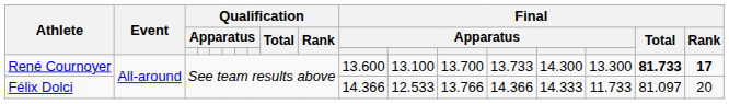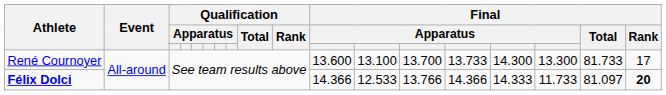row 4 | Final / Total: bold -> normal
row 4 | Final / Rank: bold -> normal
row 5 | Athlete: normal -> bold
row 5 | Final / Rank: normal -> bold
